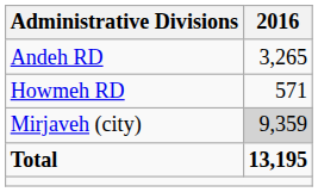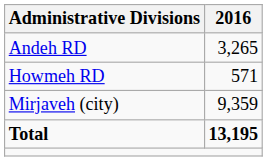Mirjaveh (city) | 2016: lightgrey background -> no background
